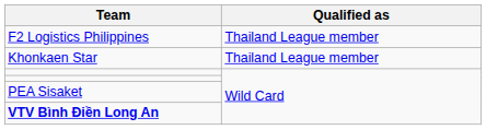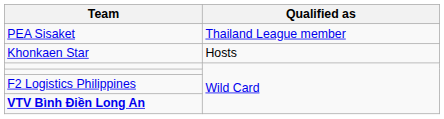row 2 | Team: F2 Logistics Philippines -> PEA Sisaket
row 3 | Qualified as: Thailand League member -> Hosts
row 6 | Team: PEA Sisaket -> F2 Logistics Philippines
